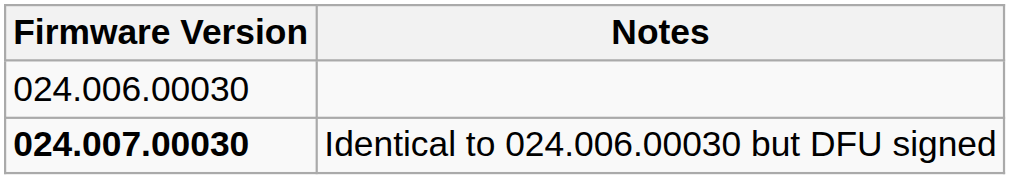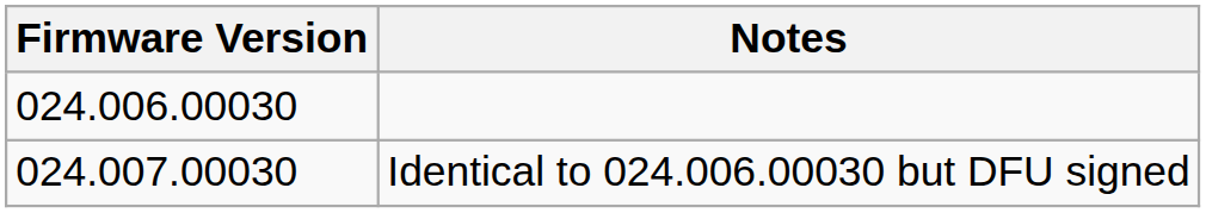Identical to 024.006.00030 but DFU signed | Firmware Version: bold -> normal
